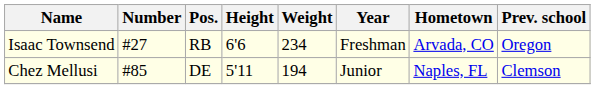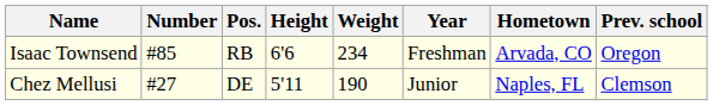Isaac Townsend | Number: #27 -> #85
Chez Mellusi | Number: #85 -> #27
Chez Mellusi | Weight: 194 -> 190
